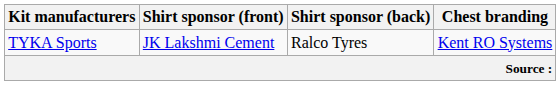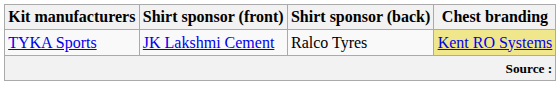TYKA Sports | Chest branding: no background -> khaki background
